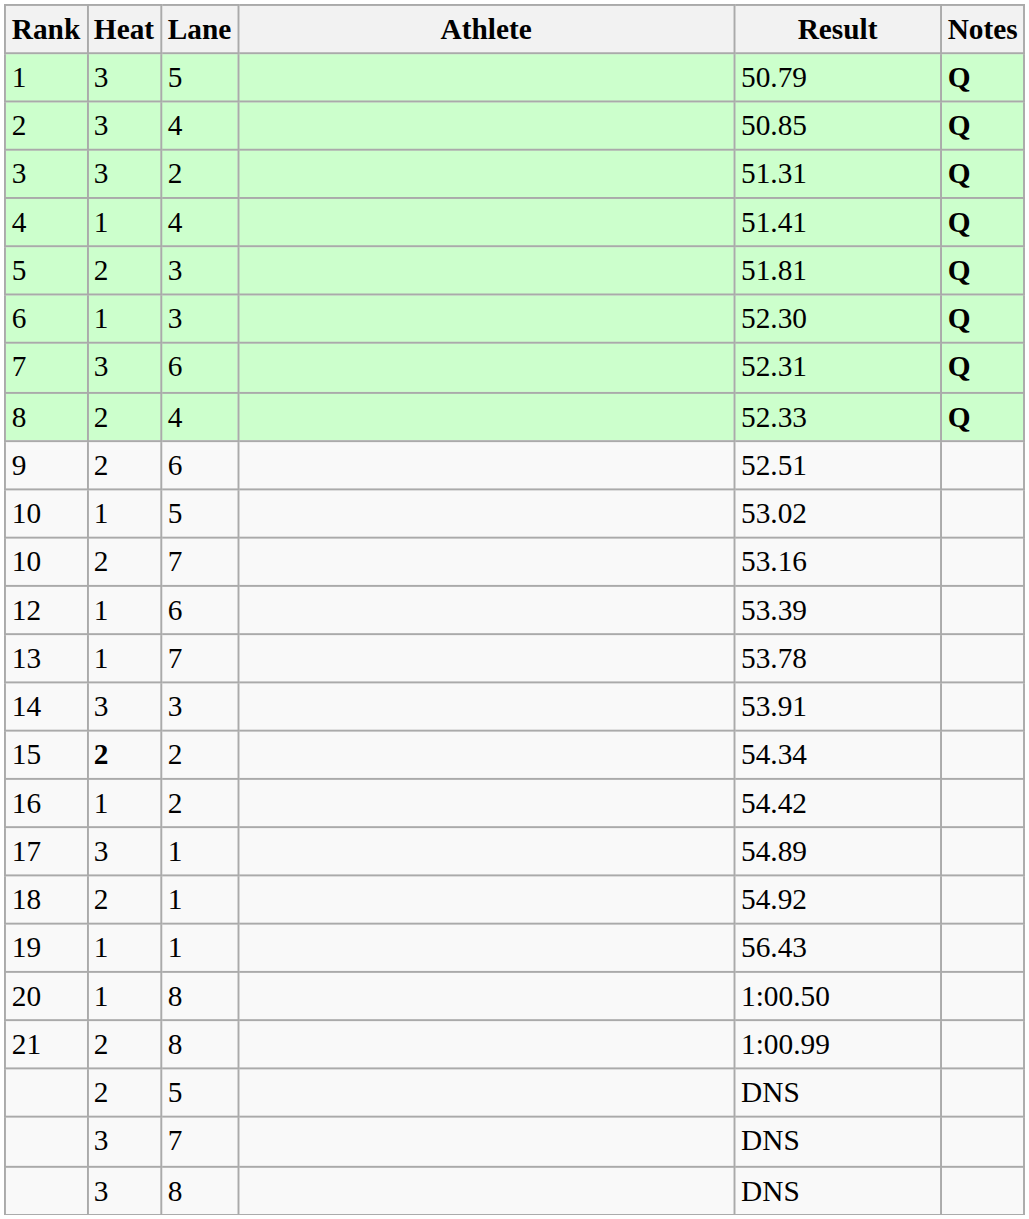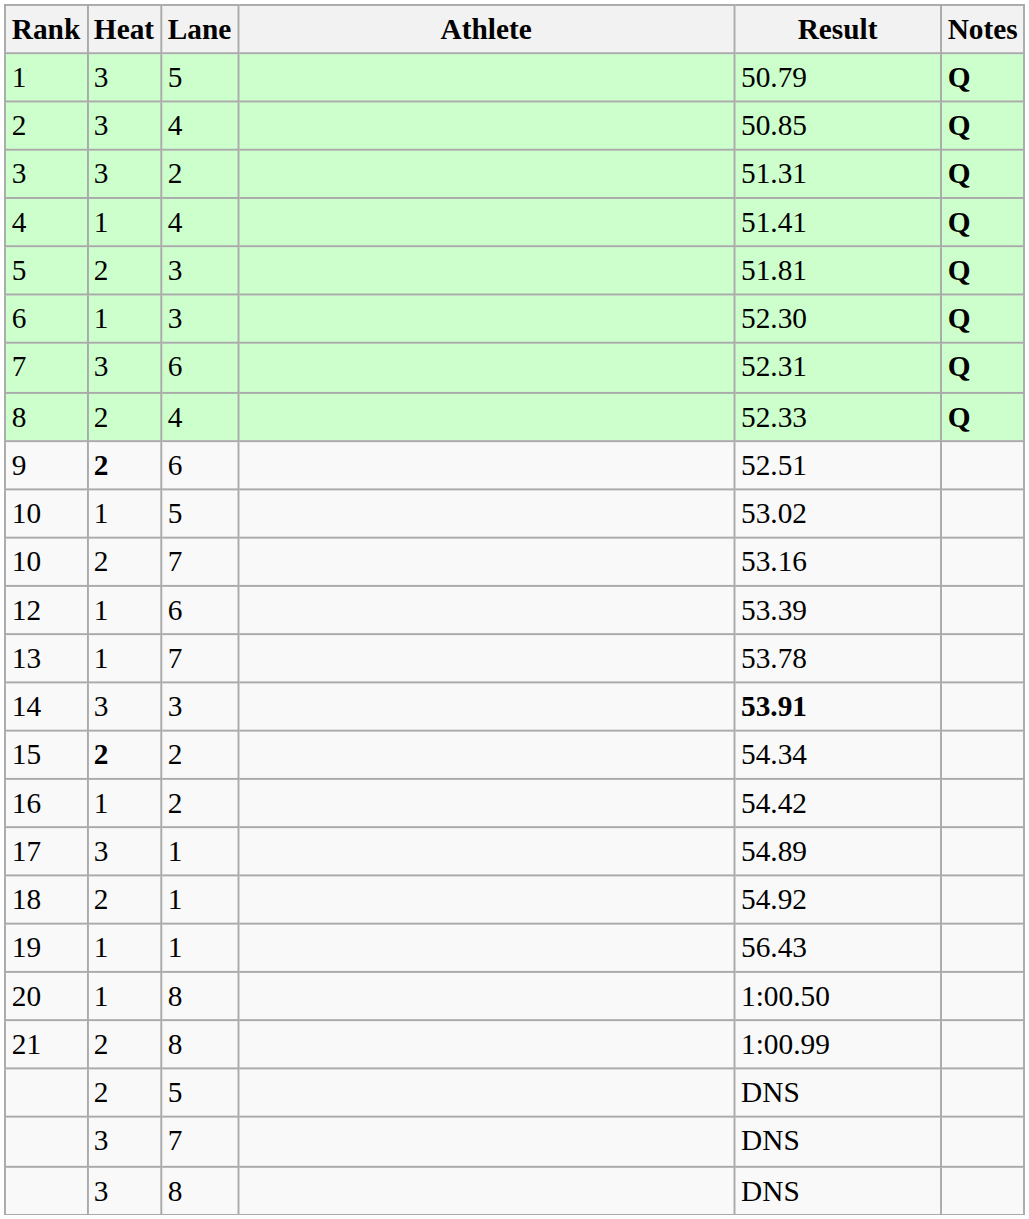9 | Heat: normal -> bold
14 | Result: normal -> bold
